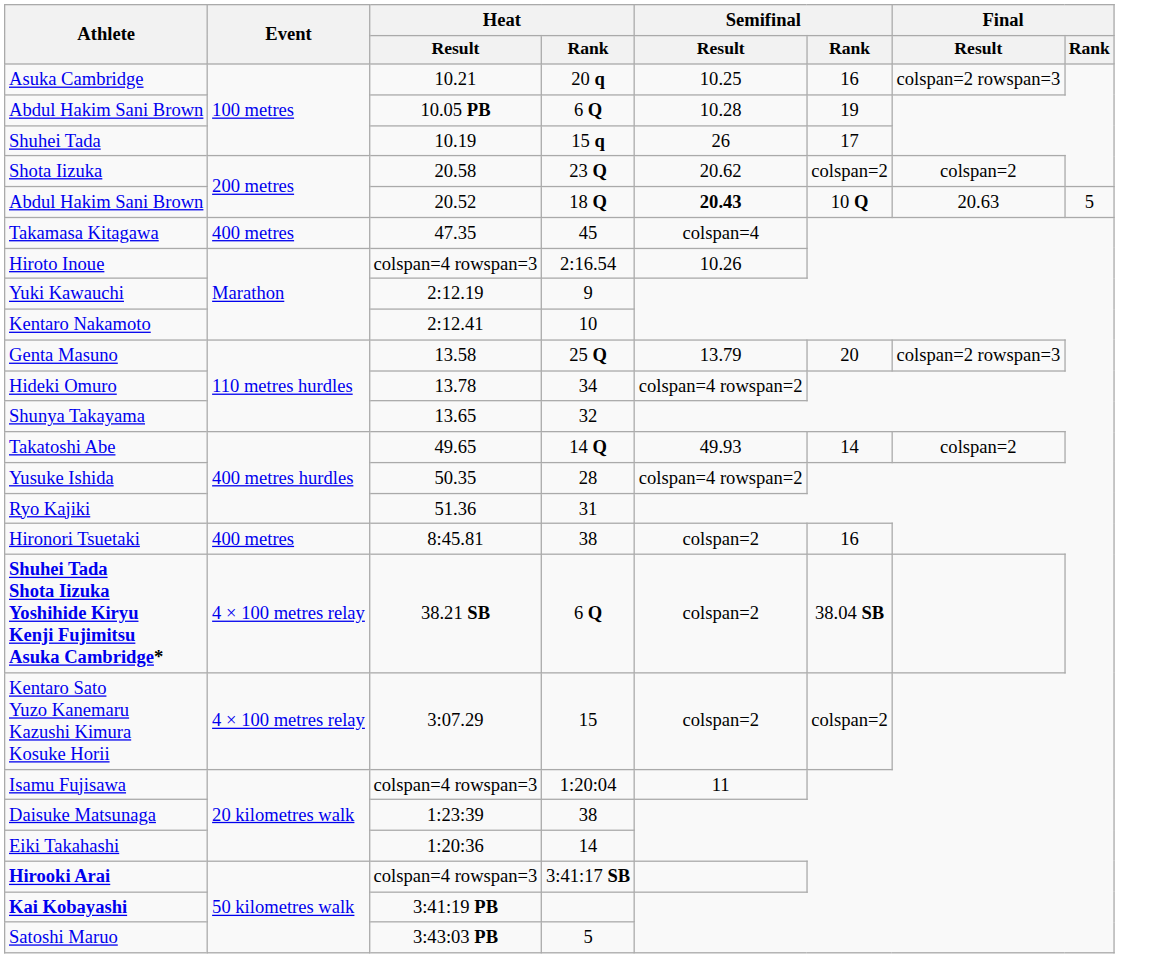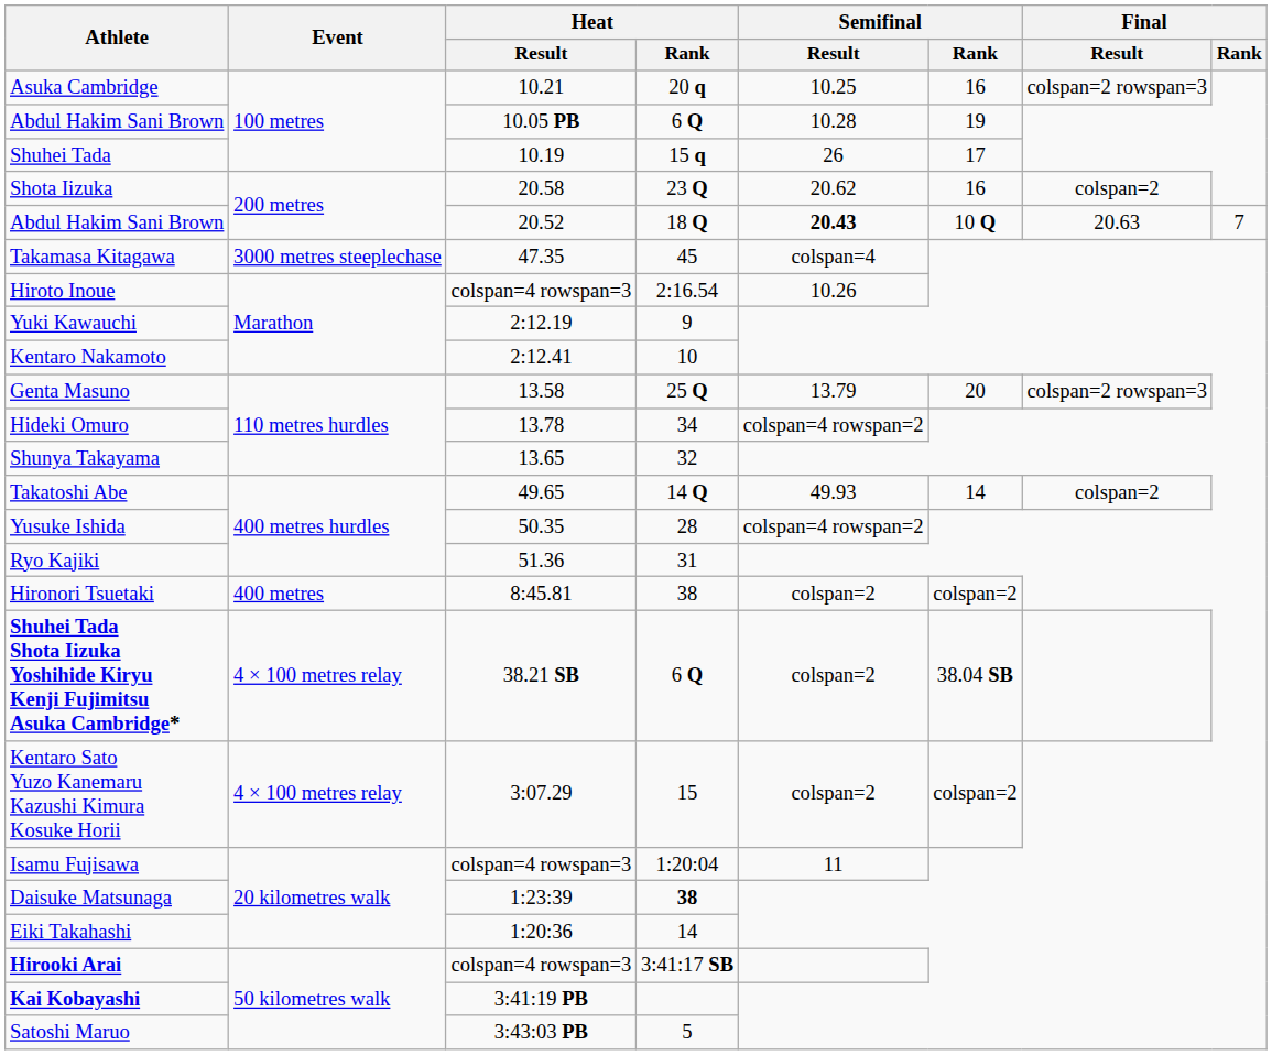Shota Iizuka | Semifinal / Rank: colspan=2 -> 16
Abdul Hakim Sani Brown / 20.52 | Final / Rank: 5 -> 7
Takamasa Kitagawa | Event: 400 metres -> 3000 metres steeplechase
Hironori Tsuetaki | Semifinal / Rank: 16 -> colspan=2
Daisuke Matsunaga | Heat / Rank: normal -> bold
